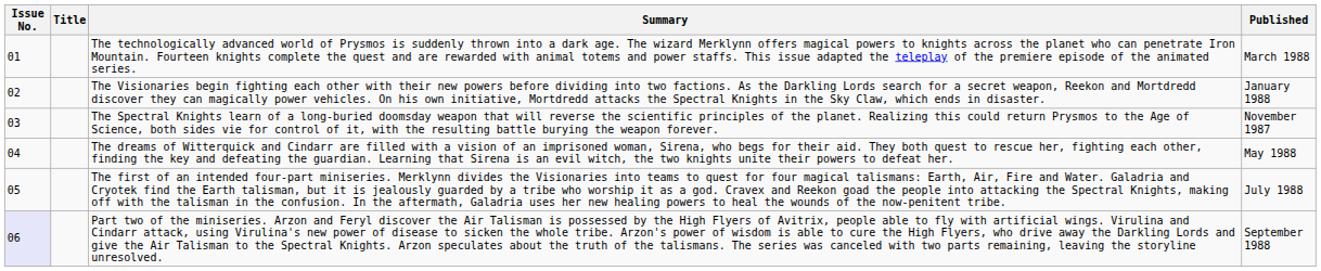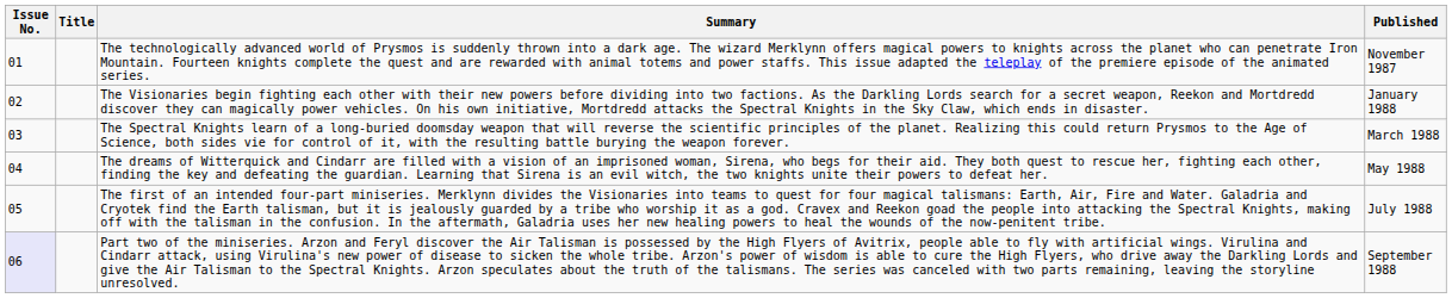row 2 | Published: March 1988 -> November 1987
row 4 | Published: November 1987 -> March 1988
